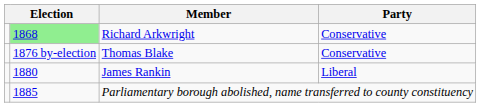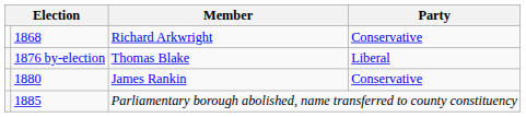Richard Arkwright | column 2: lightgreen background -> no background
Thomas Blake | Party: Conservative -> Liberal
James Rankin | Party: Liberal -> Conservative
